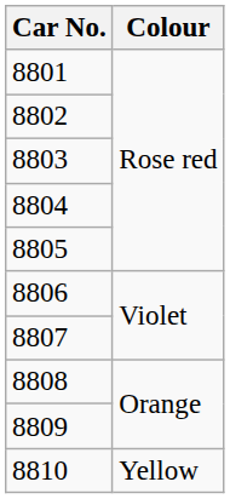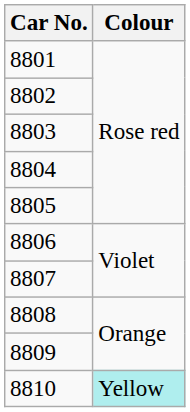8810 | Colour: no background -> paleturquoise background
